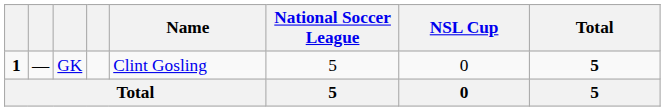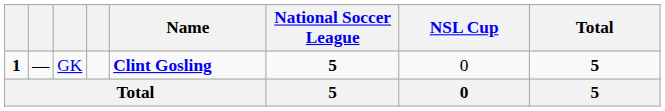GK | Name: normal -> bold
GK | National Soccer League: normal -> bold
